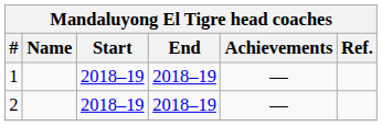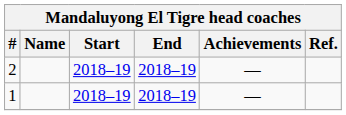rows swapped: 1 <-> 2
